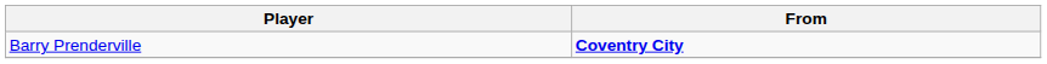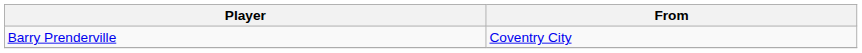Barry Prenderville | From: bold -> normal
